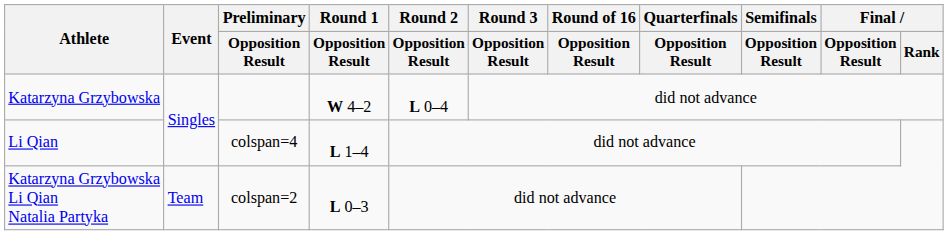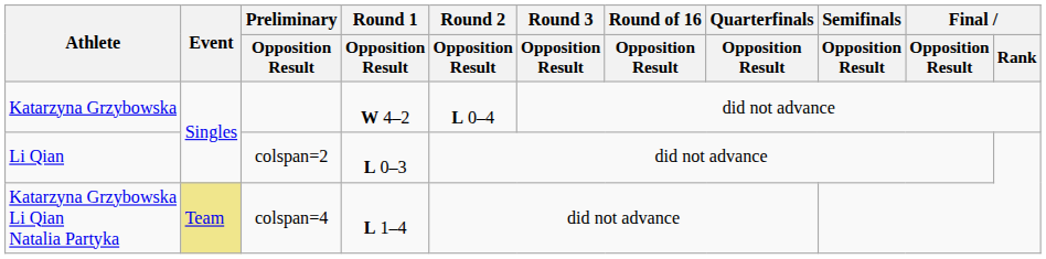Li Qian | Preliminary / Opposition Result: colspan=4 -> colspan=2
Li Qian | Round 1 / Opposition Result: L 1–4 -> L 0–3
Katarzyna Grzybowska Li Qian Natalia Partyka | Event: no background -> khaki background
Katarzyna Grzybowska Li Qian Natalia Partyka | Preliminary / Opposition Result: colspan=2 -> colspan=4
Katarzyna Grzybowska Li Qian Natalia Partyka | Round 1 / Opposition Result: L 0–3 -> L 1–4
